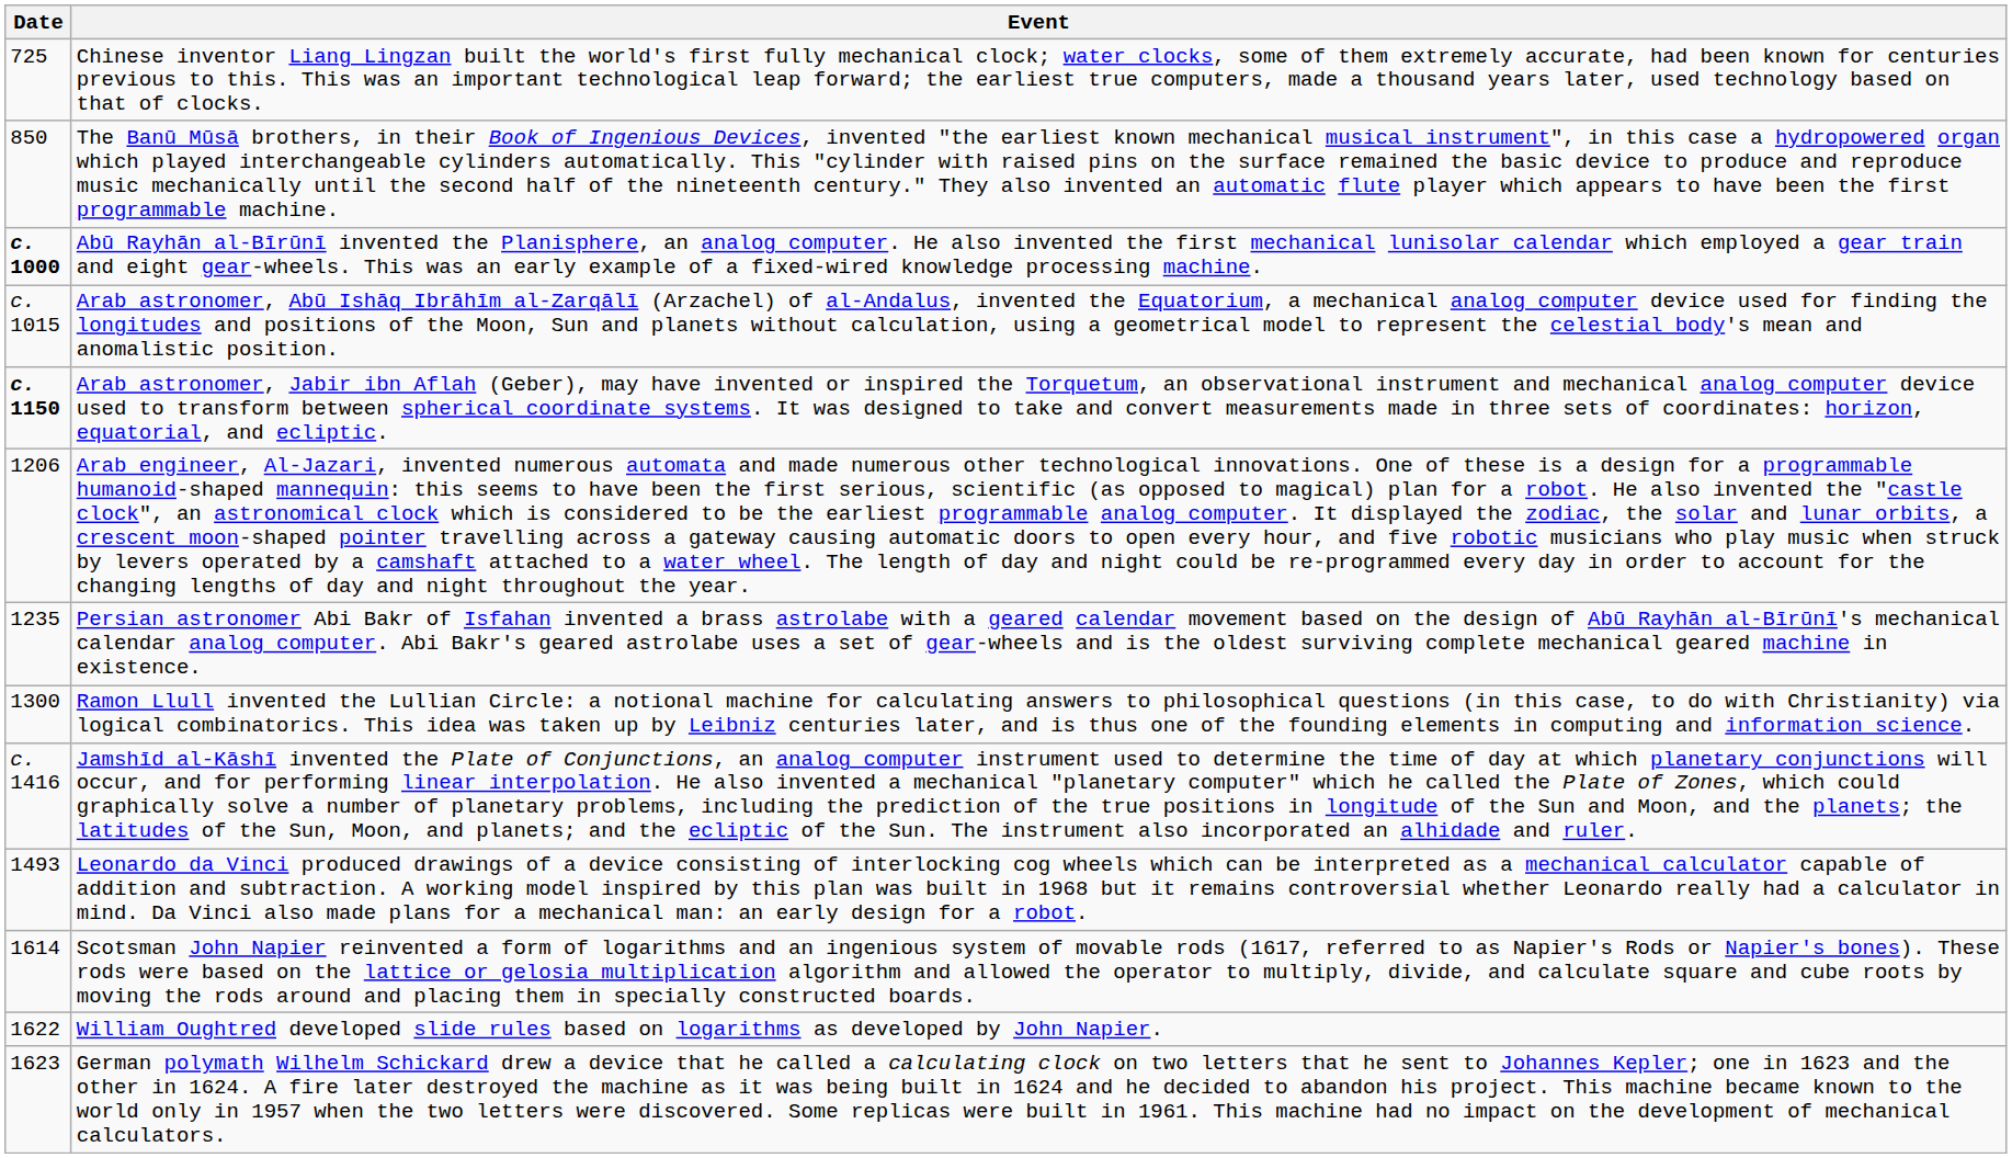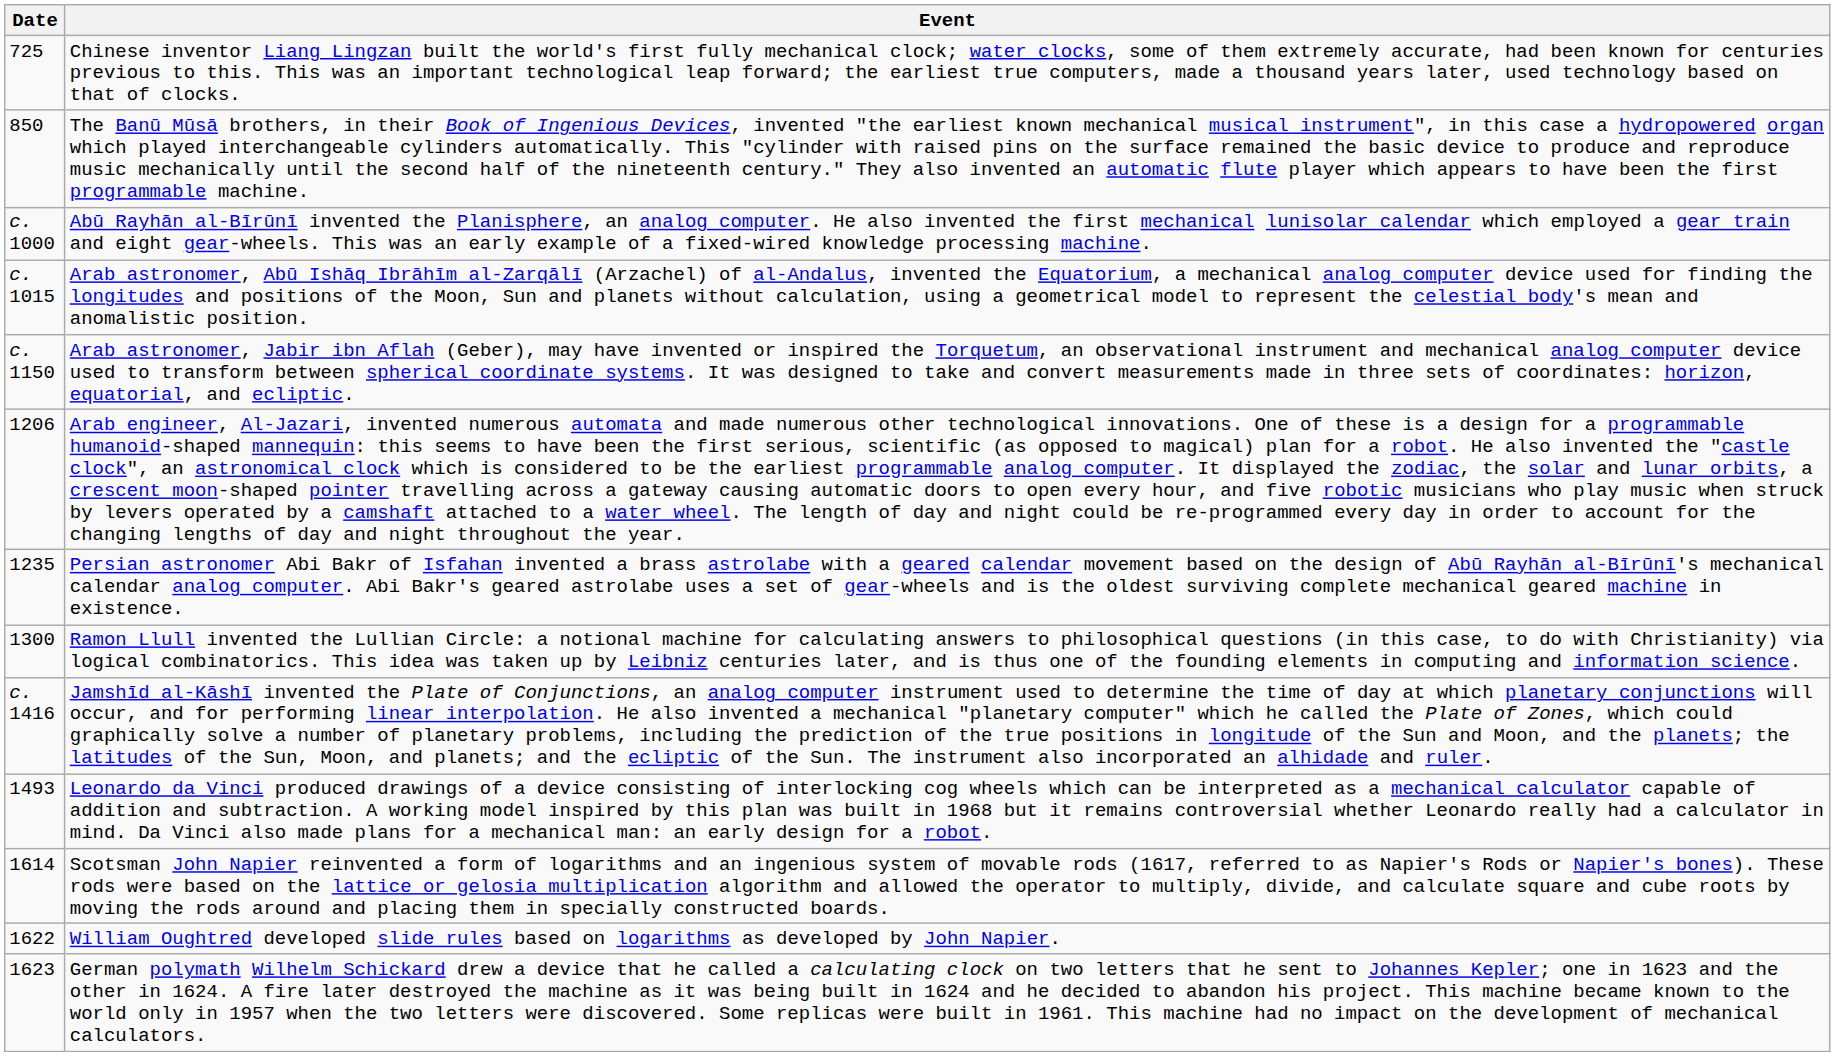row 4 | Date: bold -> normal
row 6 | Date: bold -> normal
